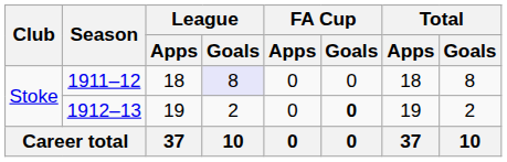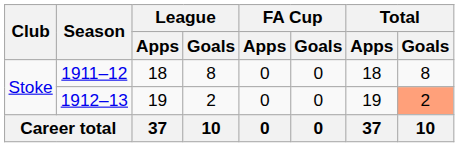1911–12 | League / Goals: lavender background -> no background
1912–13 | FA Cup / Goals: bold -> normal
1912–13 | Total / Goals: no background -> lightsalmon background
